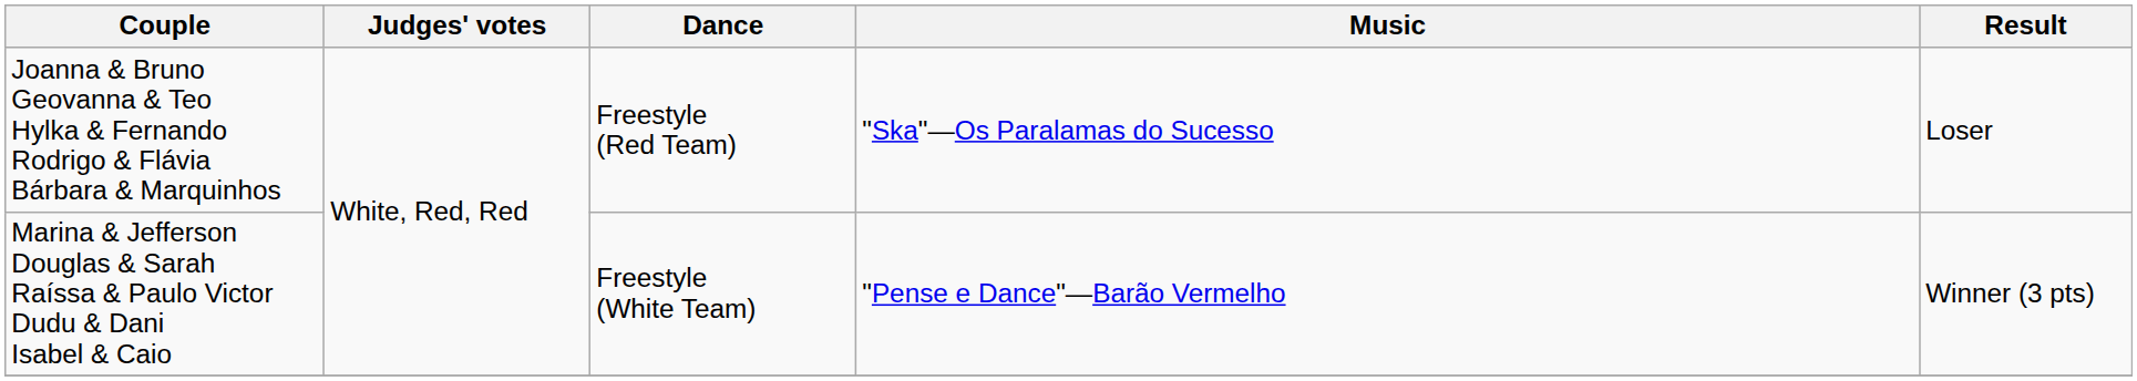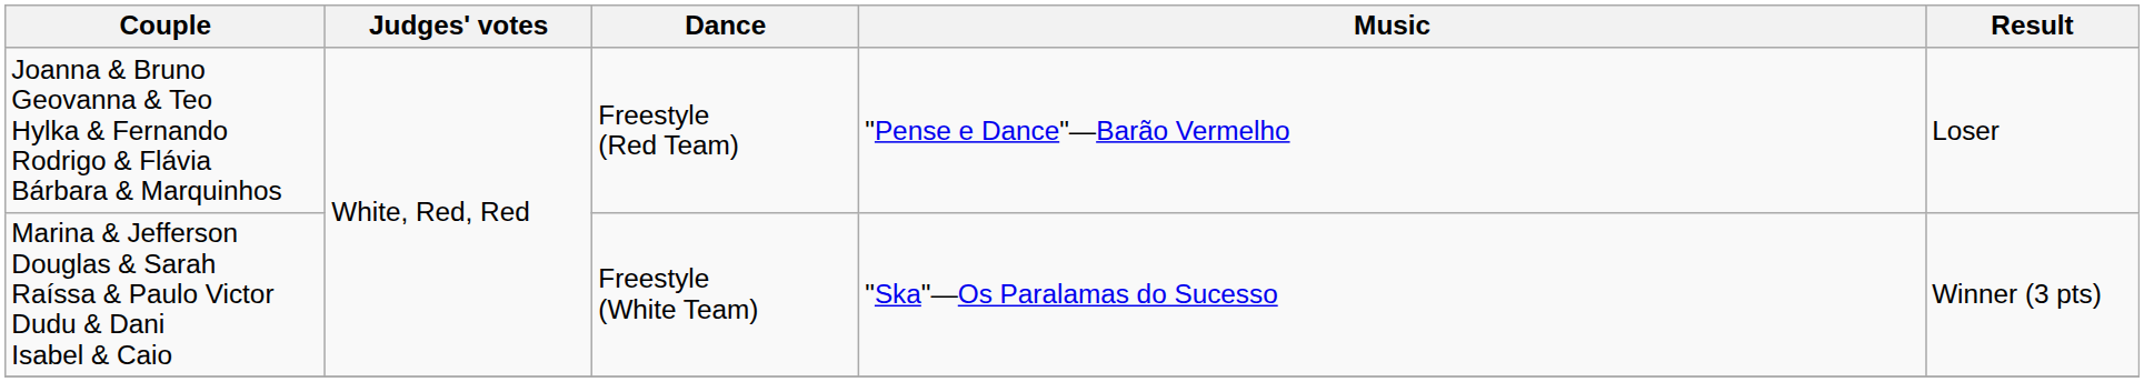row 2 | Music: "Ska"—Os Paralamas do Sucesso -> "Pense e Dance"—Barão Vermelho
row 3 | Music: "Pense e Dance"—Barão Vermelho -> "Ska"—Os Paralamas do Sucesso
